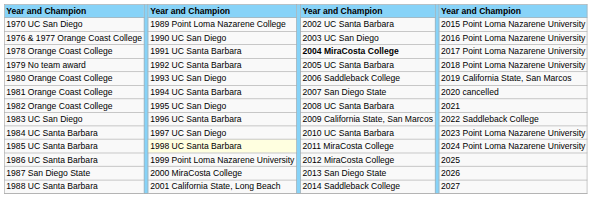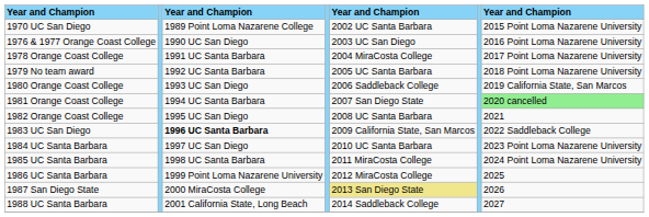1978 Orange Coast College | column 5: bold -> normal
1981 Orange Coast College | column 7: no background -> lightgreen background
1983 UC San Diego | column 3: normal -> bold
1985 UC Santa Barbara | column 3: lightyellow background -> no background
1987 San Diego State | column 5: no background -> khaki background
